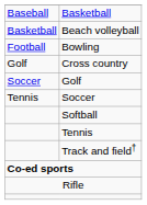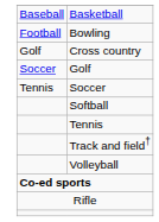- row: Basketball | Beach volleyball
+ row: Volleyball
